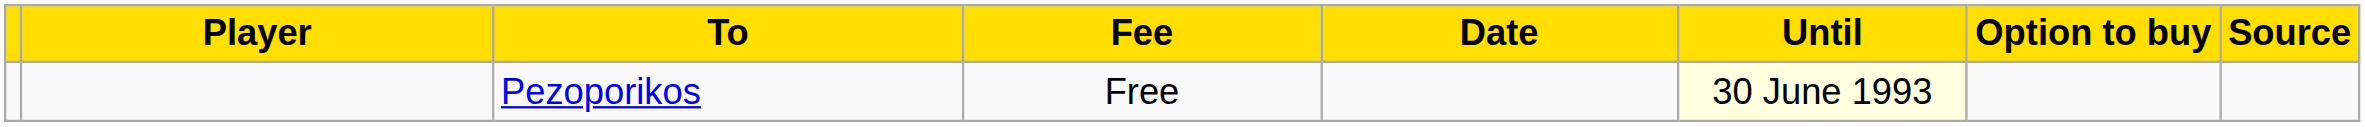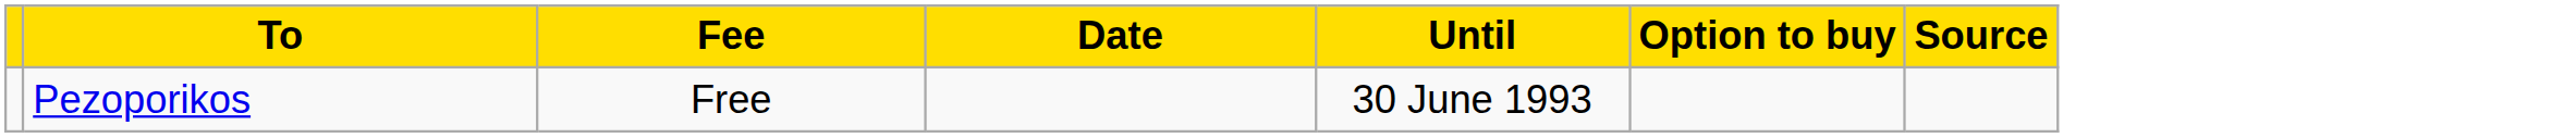- column: Player
Pezoporikos | Until: lightyellow background -> no background
